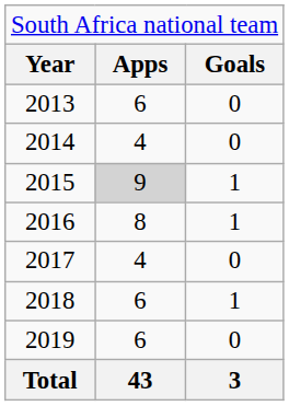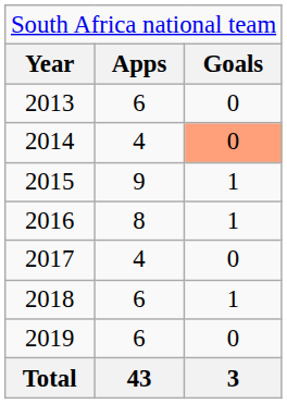2014 | column 3: no background -> lightsalmon background
2015 | column 2: lightgrey background -> no background
